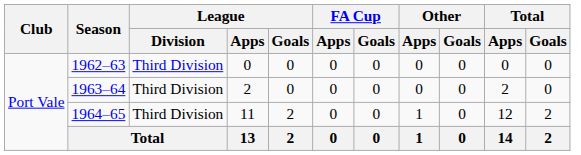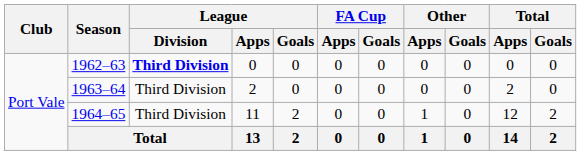1962–63 | League / Division: normal -> bold
